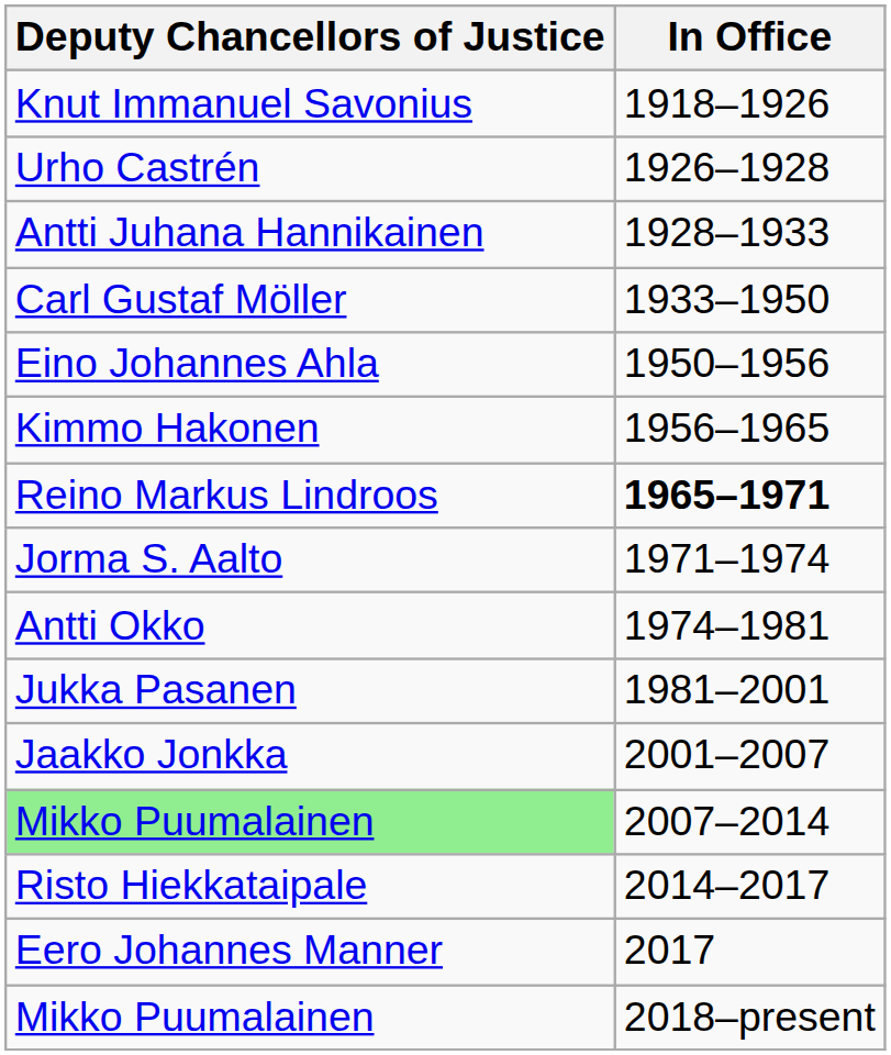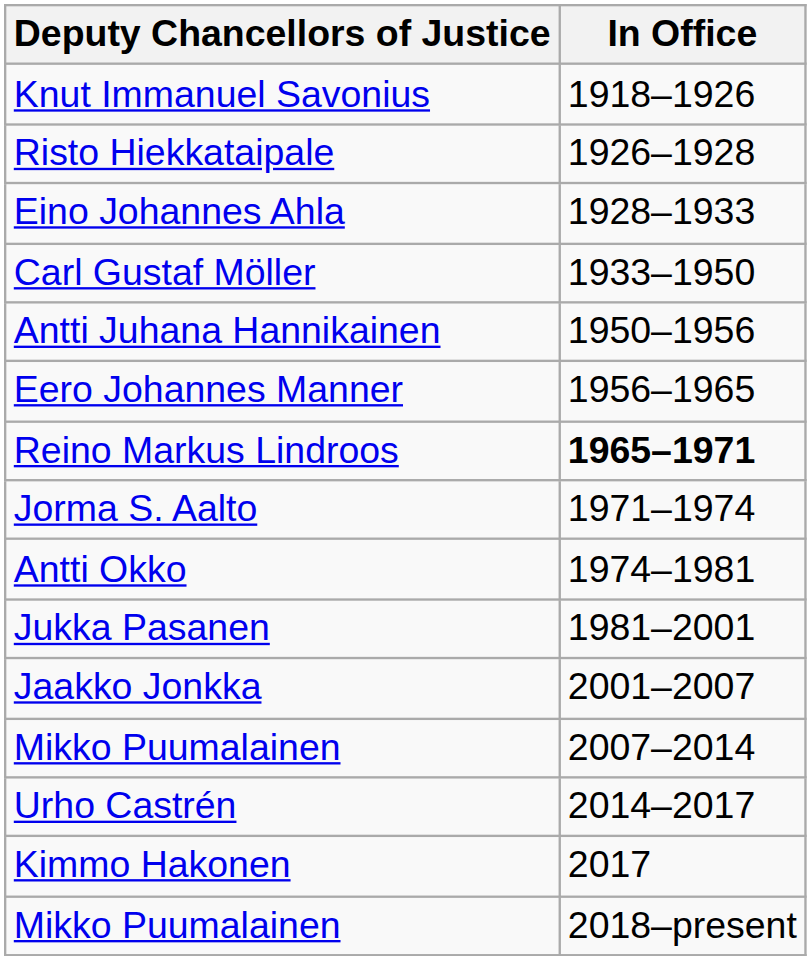row 3 | Deputy Chancellors of Justice: Urho Castrén -> Risto Hiekkataipale
row 4 | Deputy Chancellors of Justice: Antti Juhana Hannikainen -> Eino Johannes Ahla
row 6 | Deputy Chancellors of Justice: Eino Johannes Ahla -> Antti Juhana Hannikainen
row 7 | Deputy Chancellors of Justice: Kimmo Hakonen -> Eero Johannes Manner
row 13 | Deputy Chancellors of Justice: lightgreen background -> no background
row 14 | Deputy Chancellors of Justice: Risto Hiekkataipale -> Urho Castrén
row 15 | Deputy Chancellors of Justice: Eero Johannes Manner -> Kimmo Hakonen
